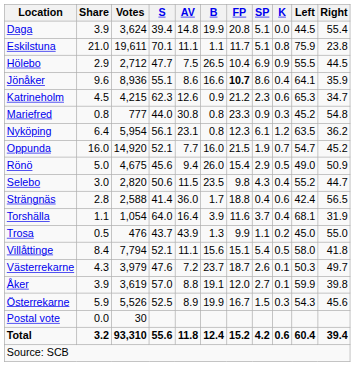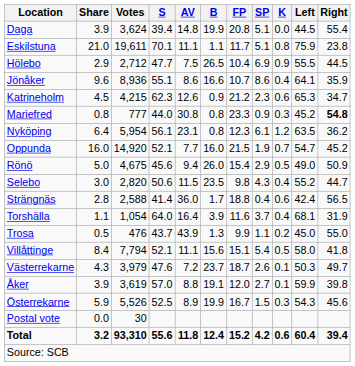Jönåker | FP: bold -> normal
Mariefred | Right: normal -> bold
